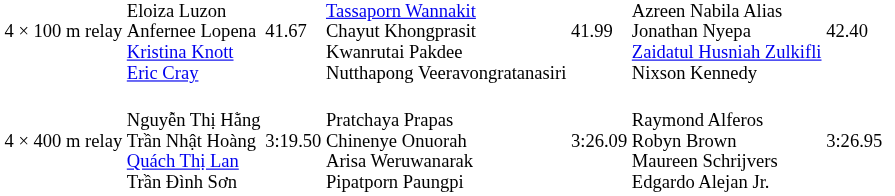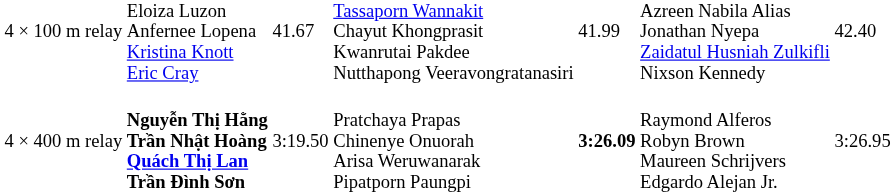4 × 400 m relay | column 2: normal -> bold
4 × 400 m relay | column 5: normal -> bold
